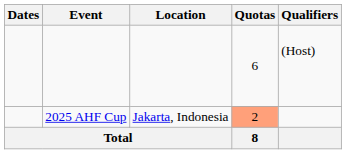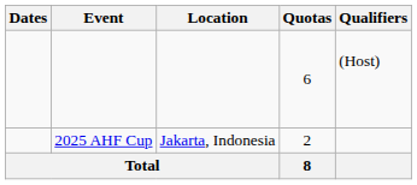2025 AHF Cup | Quotas: lightsalmon background -> no background
